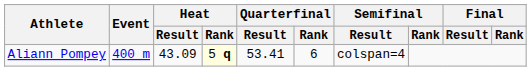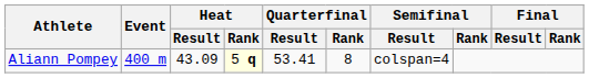Aliann Pompey | Quarterfinal / Rank: 6 -> 8
